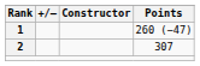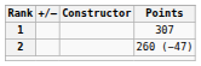1 | Points: 260 (−47) -> 307
2 | Points: 307 -> 260 (−47)
